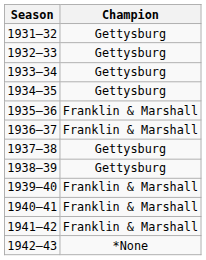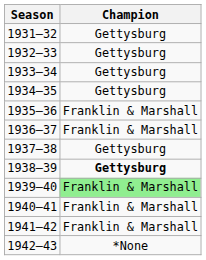1938–39 | Champion: normal -> bold
1939–40 | Champion: no background -> lightgreen background
